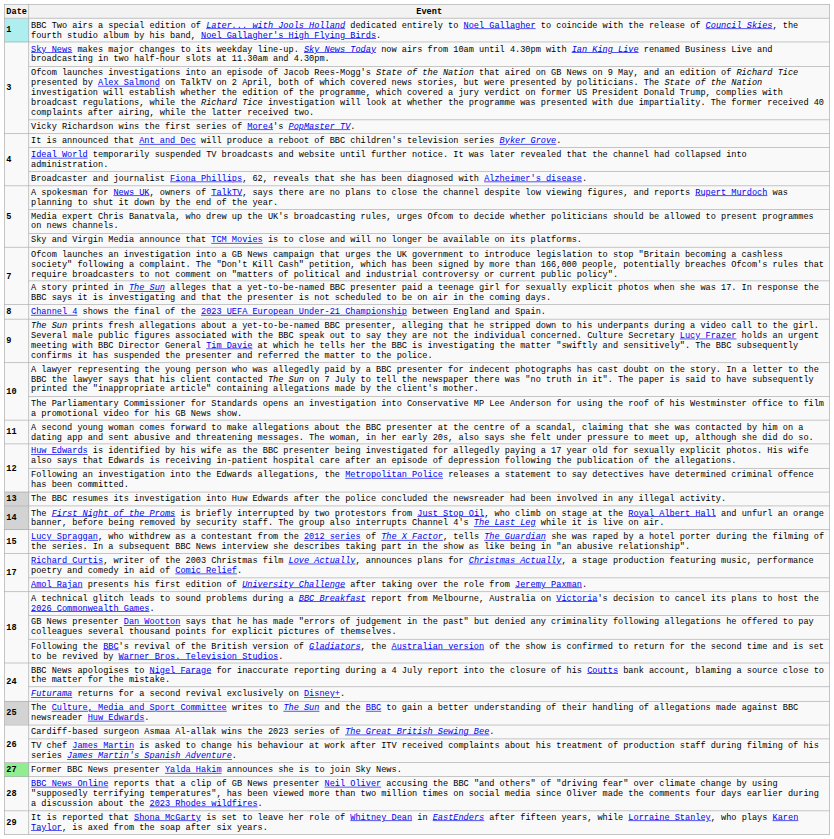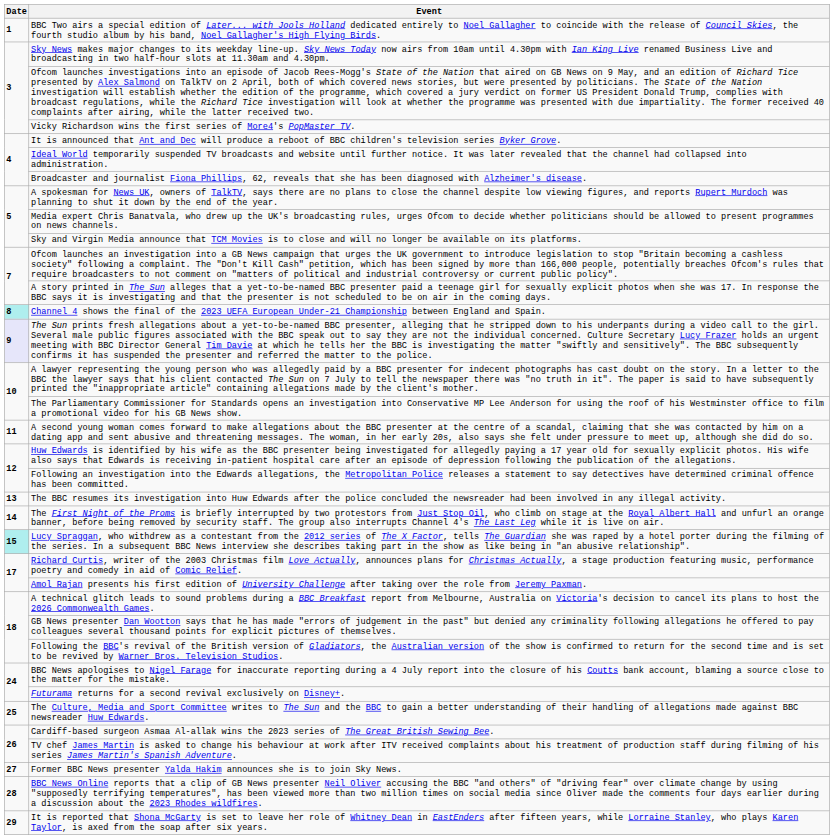row 2 | Date: paleturquoise background -> no background
row 14 | Date: no background -> paleturquoise background
row 15 | Date: no background -> lavender background
row 21 | Date: lightgrey background -> no background
row 22 | Date: lightgrey background -> no background
row 23 | Date: no background -> paleturquoise background
row 31 | Date: lightgrey background -> no background
row 34 | Date: lightgreen background -> no background
